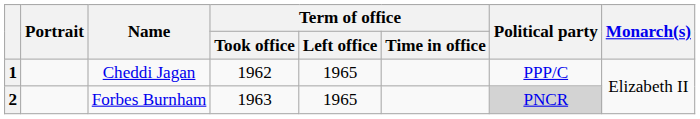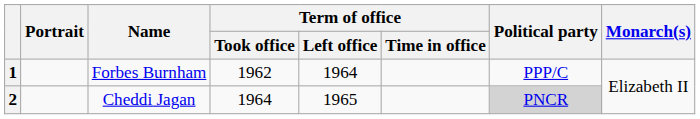1 | Name: Cheddi Jagan -> Forbes Burnham
1 | Term of office / Left office: 1965 -> 1964
2 | Name: Forbes Burnham -> Cheddi Jagan
2 | Term of office / Took office: 1963 -> 1964
